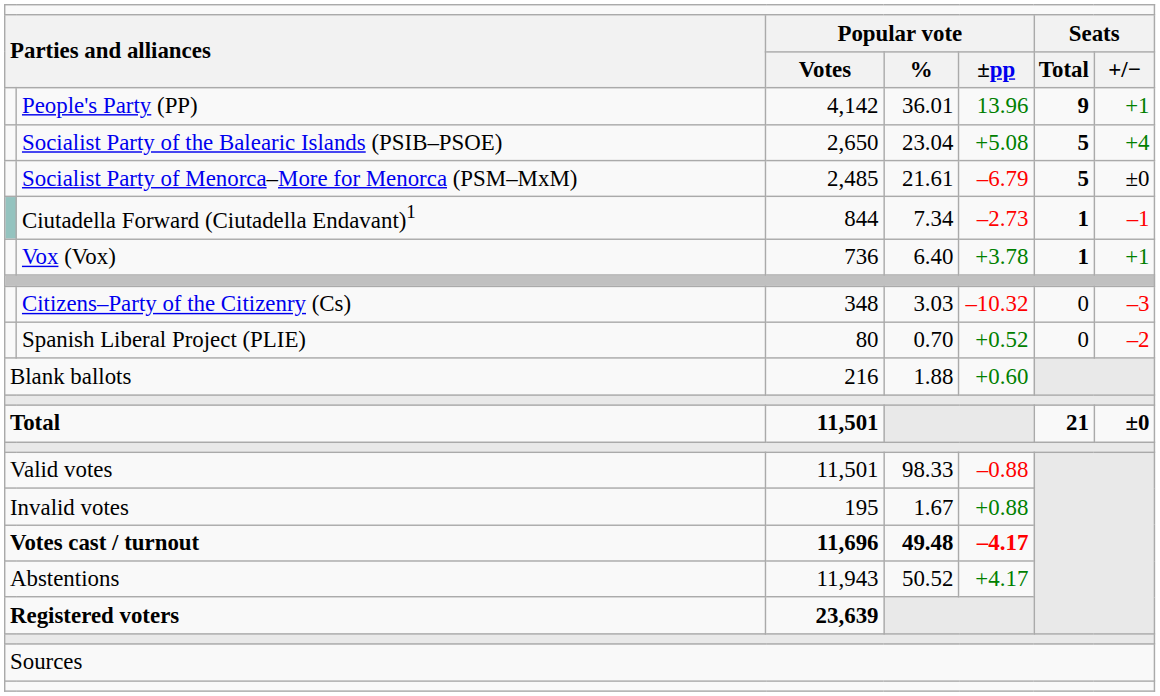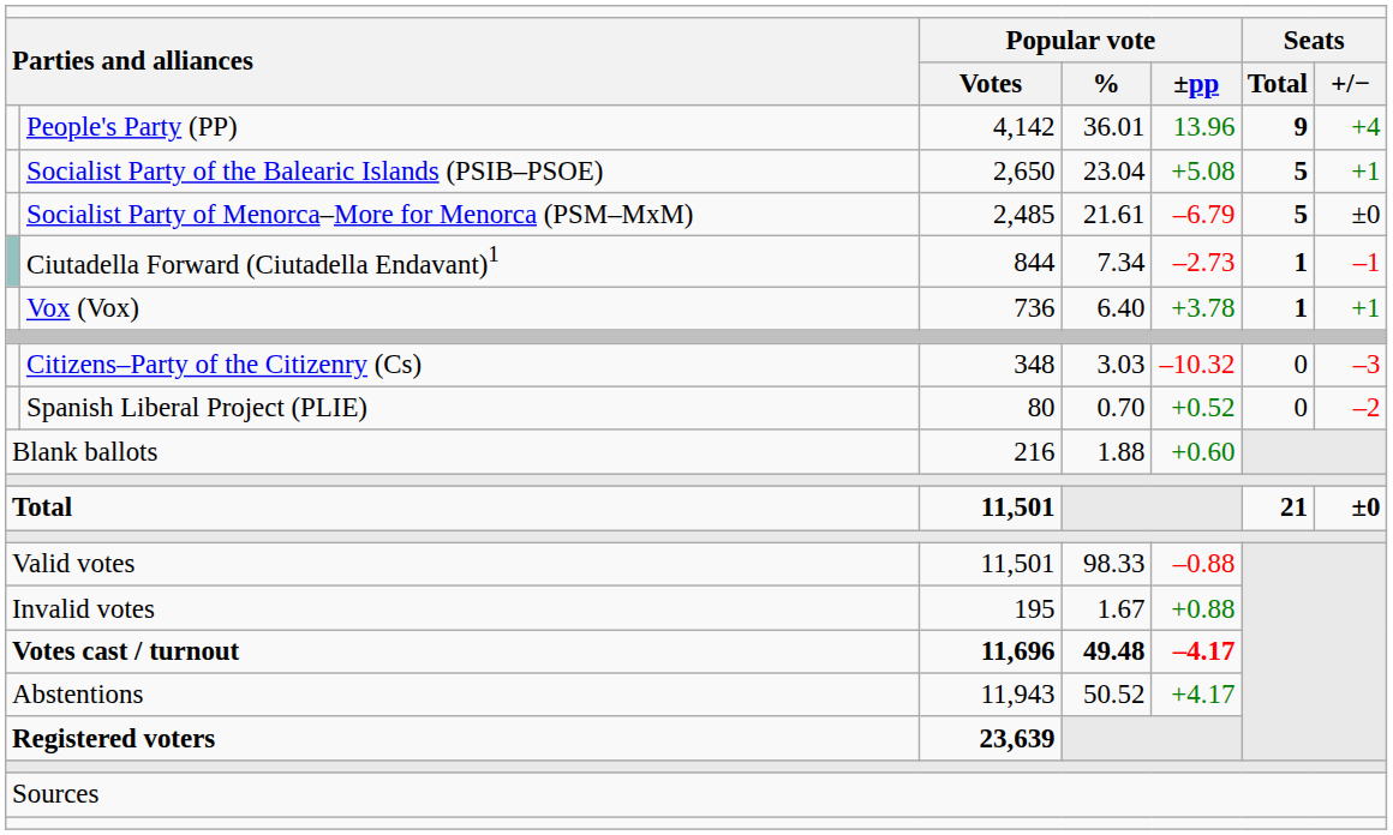People's Party (PP) | column 7: +1 -> +4
Socialist Party of the Balearic Islands (PSIB–PSOE) | column 7: +4 -> +1
